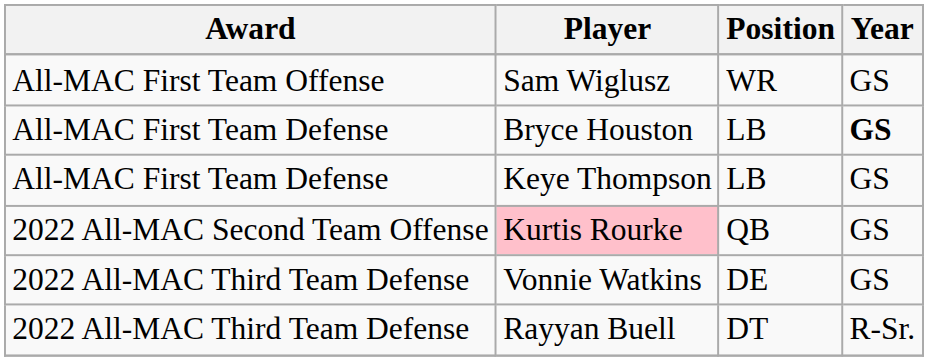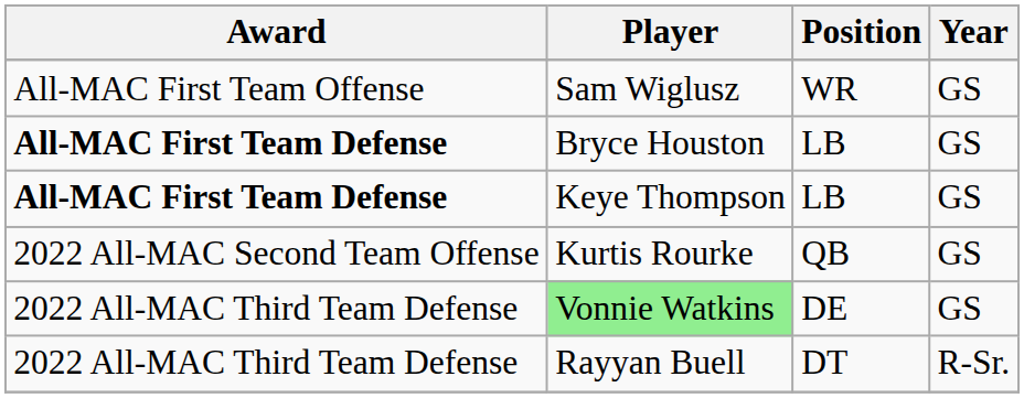row 3 | Award: normal -> bold
row 3 | Year: bold -> normal
row 4 | Award: normal -> bold
row 5 | Player: pink background -> no background
row 6 | Player: no background -> lightgreen background
